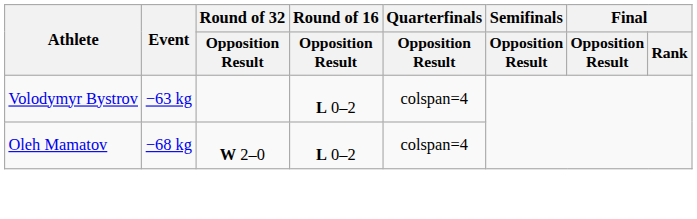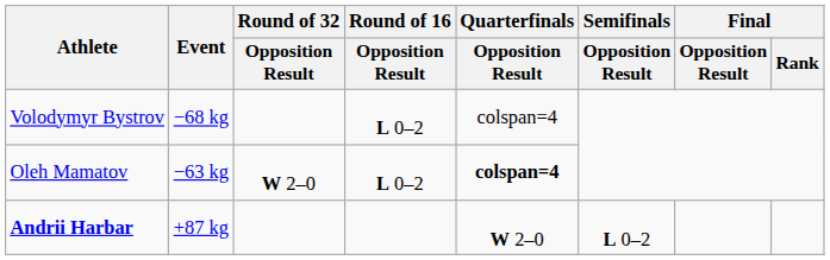Volodymyr Bystrov | Event: −63 kg -> −68 kg
Oleh Mamatov | Event: −68 kg -> −63 kg
Oleh Mamatov | Quarterfinals / Opposition Result: normal -> bold
+ row: Andrii Harbar | +87 kg | W 2–0 | L 0–2
